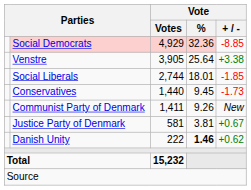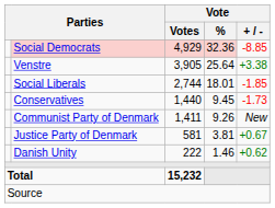Danish Unity | Vote / %: bold -> normal
